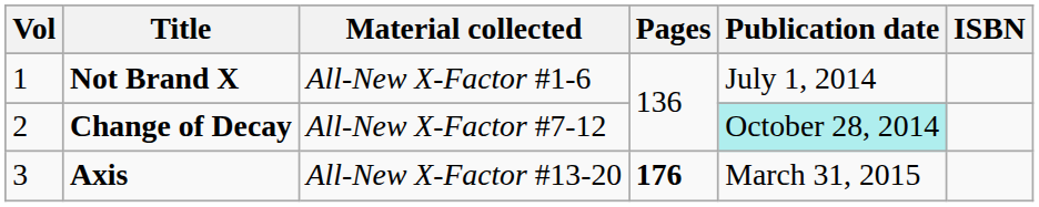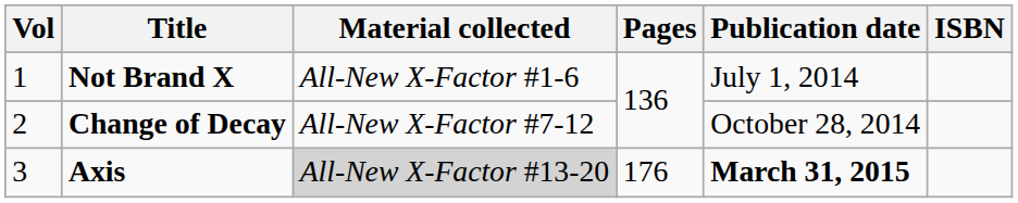row 3 | Publication date: paleturquoise background -> no background
row 4 | Material collected: no background -> lightgrey background
row 4 | Pages: bold -> normal
row 4 | Publication date: normal -> bold
